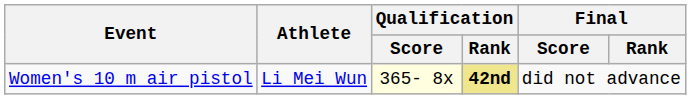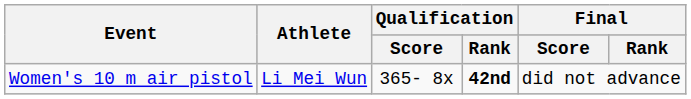Women's 10 m air pistol | Qualification / Score: lightyellow background -> no background
Women's 10 m air pistol | Qualification / Rank: khaki background -> no background
